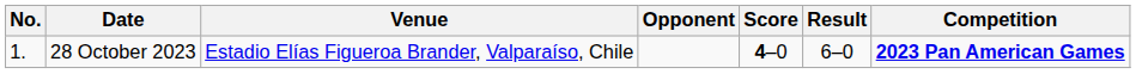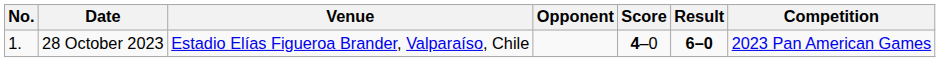28 October 2023 | Result: normal -> bold
28 October 2023 | Competition: bold -> normal
